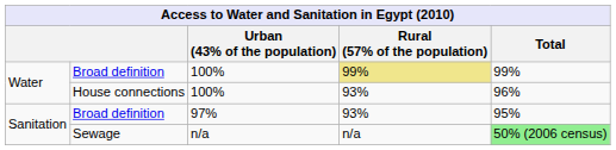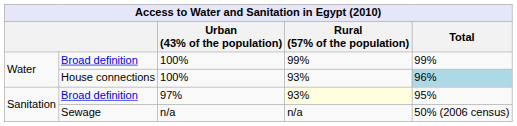Broad definition / 100% | Rural (57% of the population): khaki background -> no background
House connections | Total: no background -> lightblue background
Broad definition / 97% | Rural (57% of the population): no background -> lightyellow background
Sewage | Total: lightgreen background -> no background
